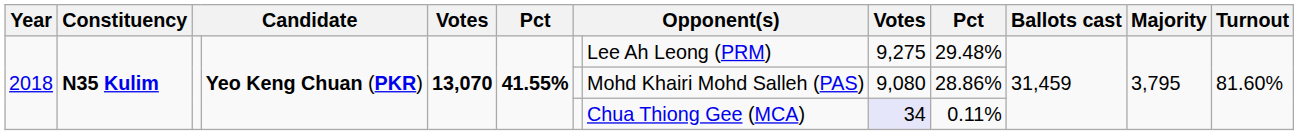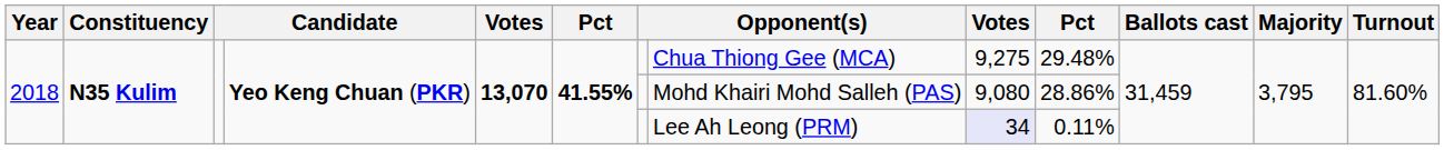row 2 | column 8: Lee Ah Leong (PRM) -> Chua Thiong Gee (MCA)
row 4 | column 8: Chua Thiong Gee (MCA) -> Lee Ah Leong (PRM)
